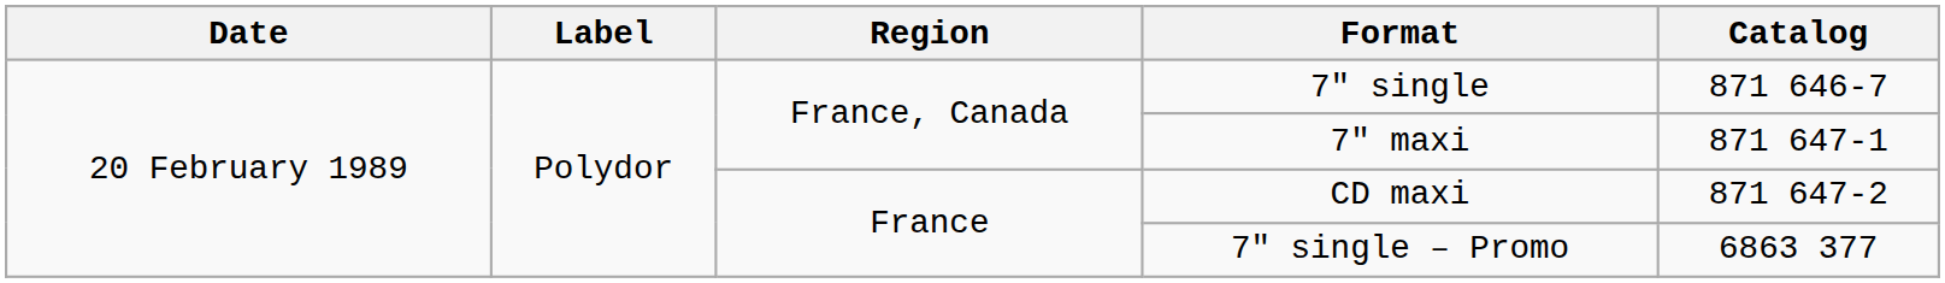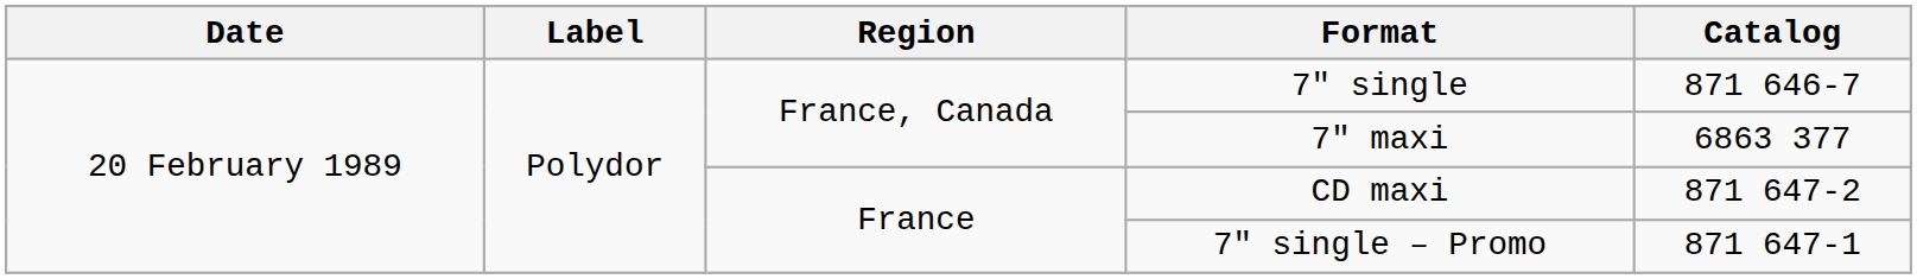7" maxi | Catalog: 871 647-1 -> 6863 377
7" single – Promo | Catalog: 6863 377 -> 871 647-1
